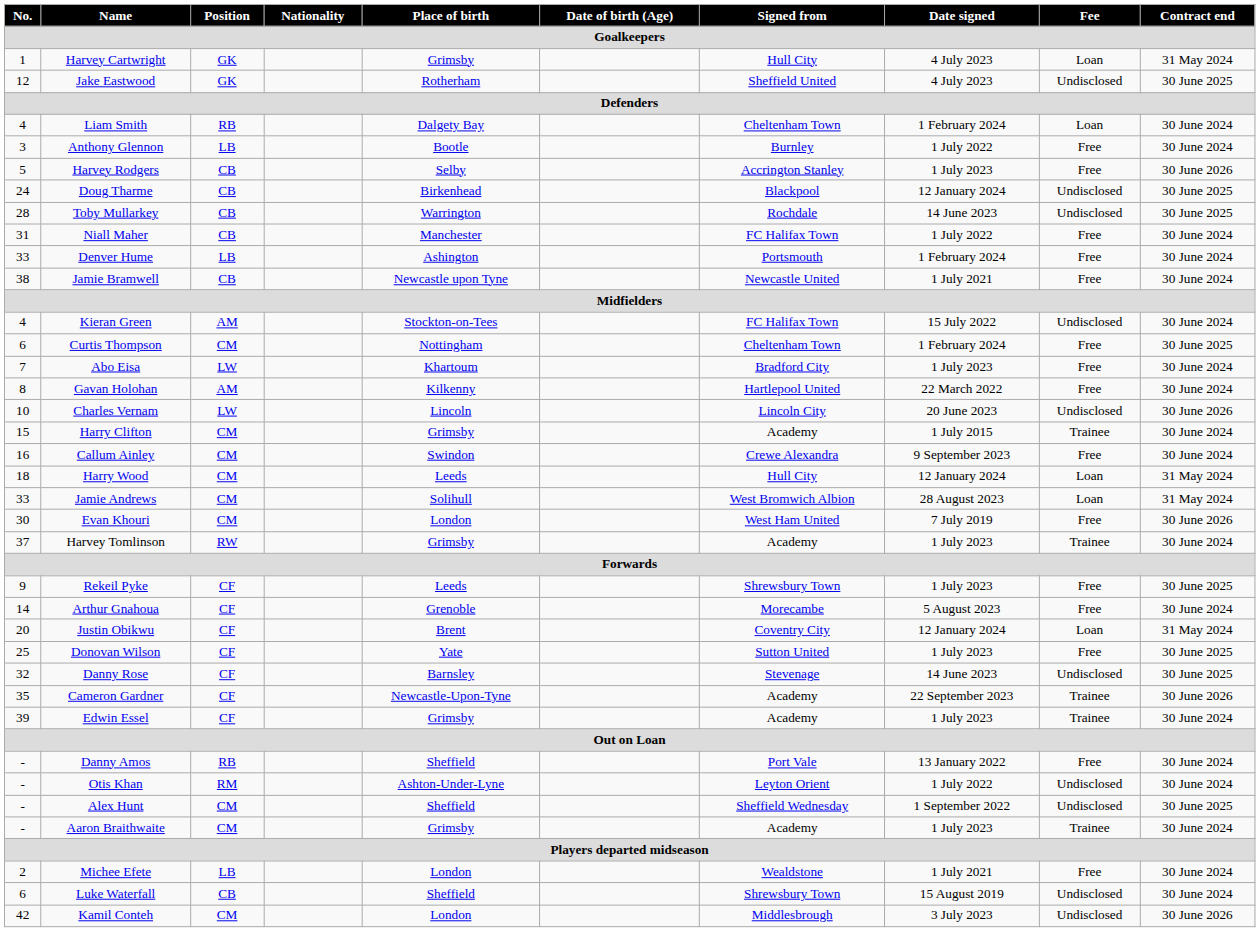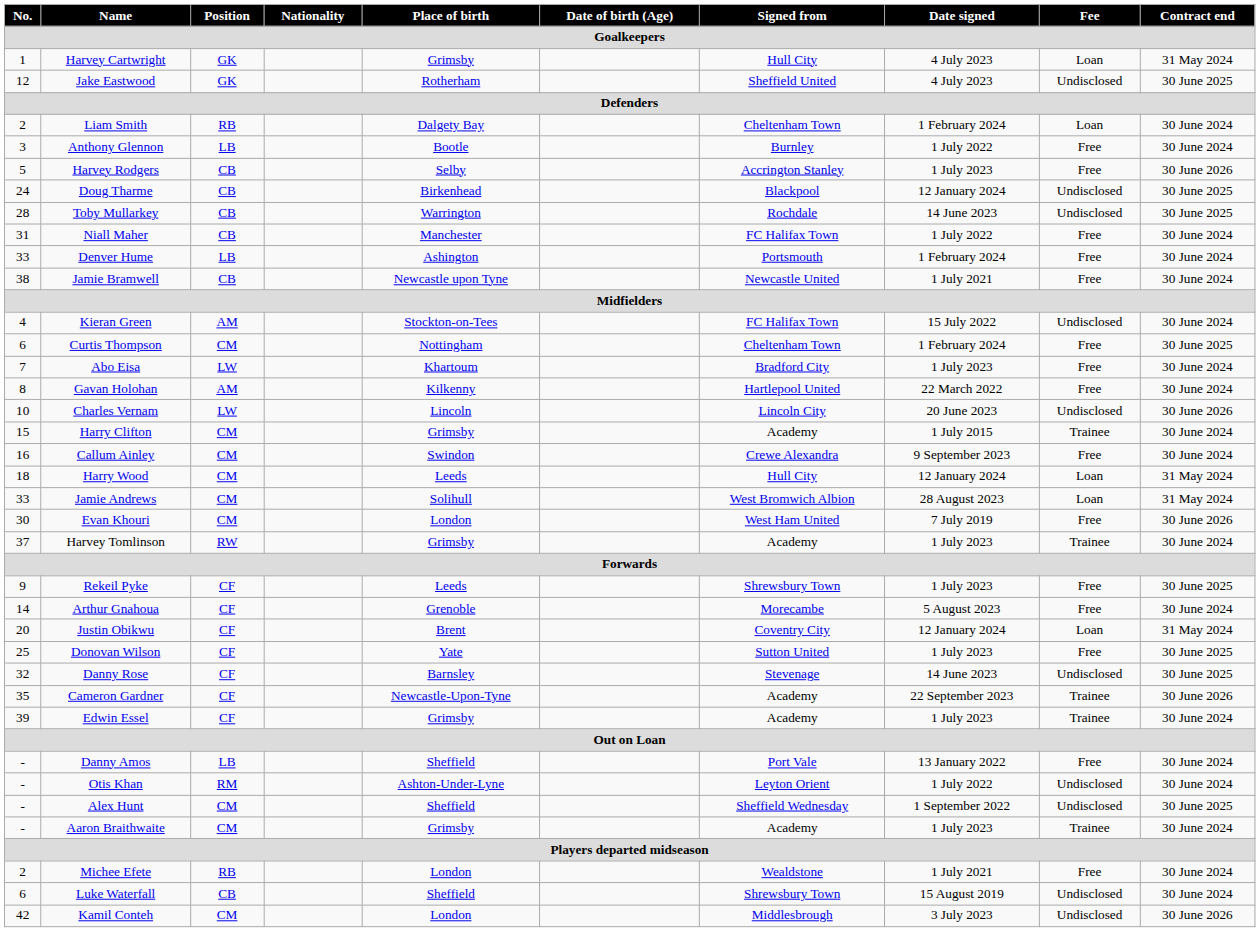Liam Smith | No.: 4 -> 2
Danny Amos | Position: RB -> LB
Michee Efete | Position: LB -> RB
